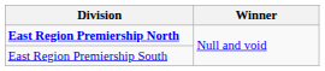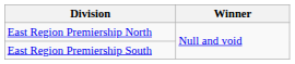East Region Premiership North | Division: bold -> normal
